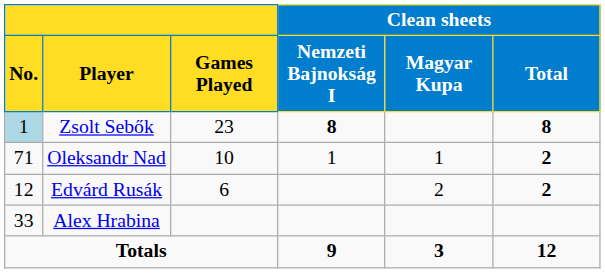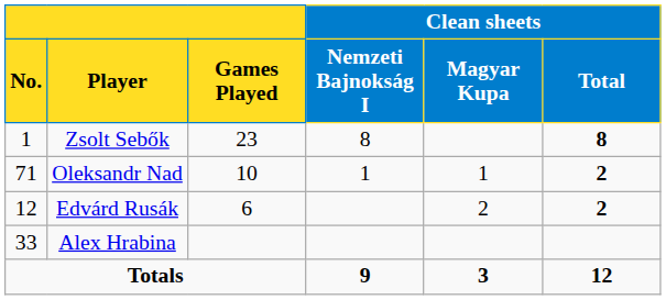Zsolt Sebők | No.: lightblue background -> no background
Zsolt Sebők | Clean sheets / Nemzeti Bajnokság I: bold -> normal
